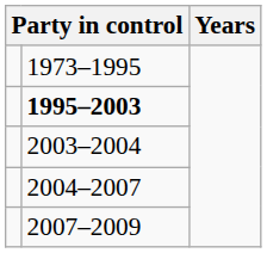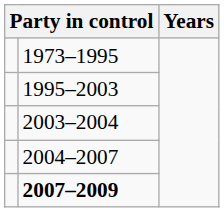1995–2003 | column 2: bold -> normal
2007–2009 | column 2: normal -> bold
